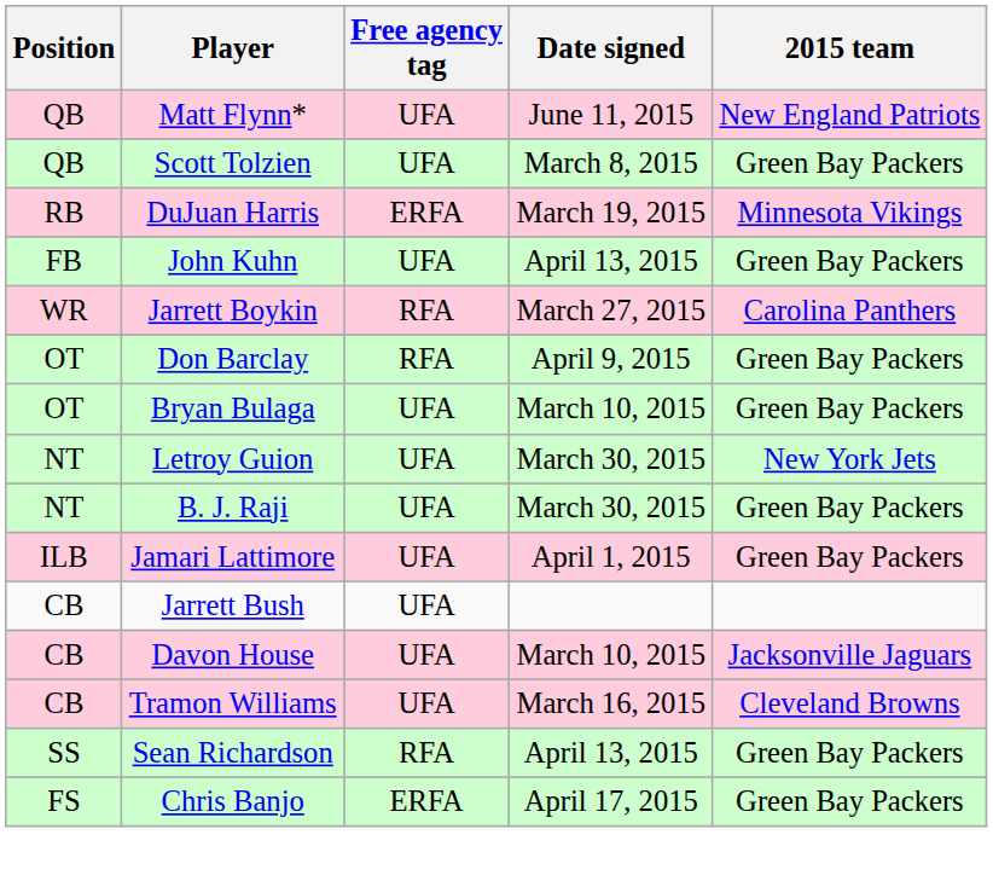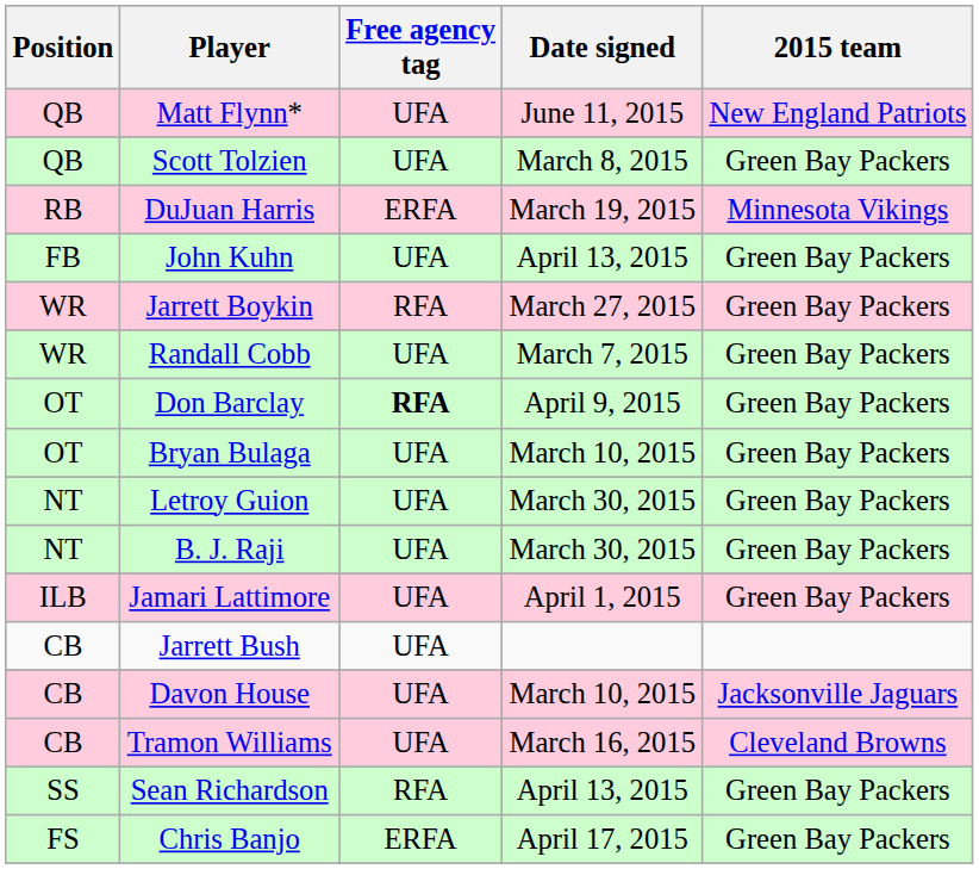Jarrett Boykin | 2015 team: Carolina Panthers -> Green Bay Packers
+ row: WR | Randall Cobb | UFA | March 7, 2015 | Green Bay Packers
Don Barclay | Free agency tag: normal -> bold
Letroy Guion | 2015 team: New York Jets -> Green Bay Packers
